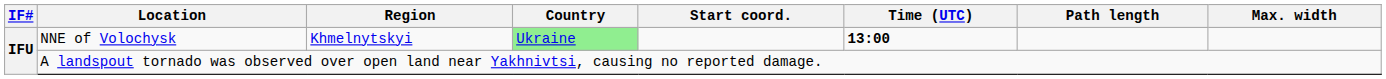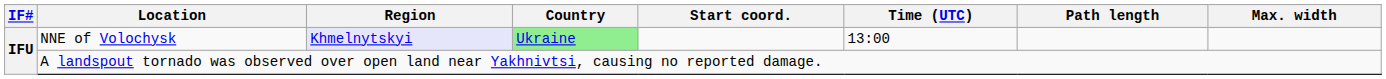NNE of Volochysk | Region: no background -> lavender background
NNE of Volochysk | Time (UTC): bold -> normal
